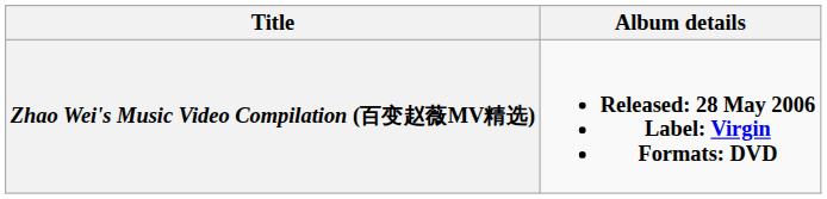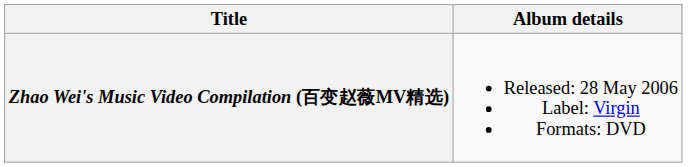Zhao Wei's Music Video Compilation (百变赵薇MV精选) | Album details: bold -> normal
